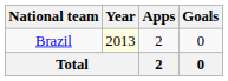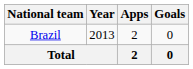Brazil | Year: lightyellow background -> no background
